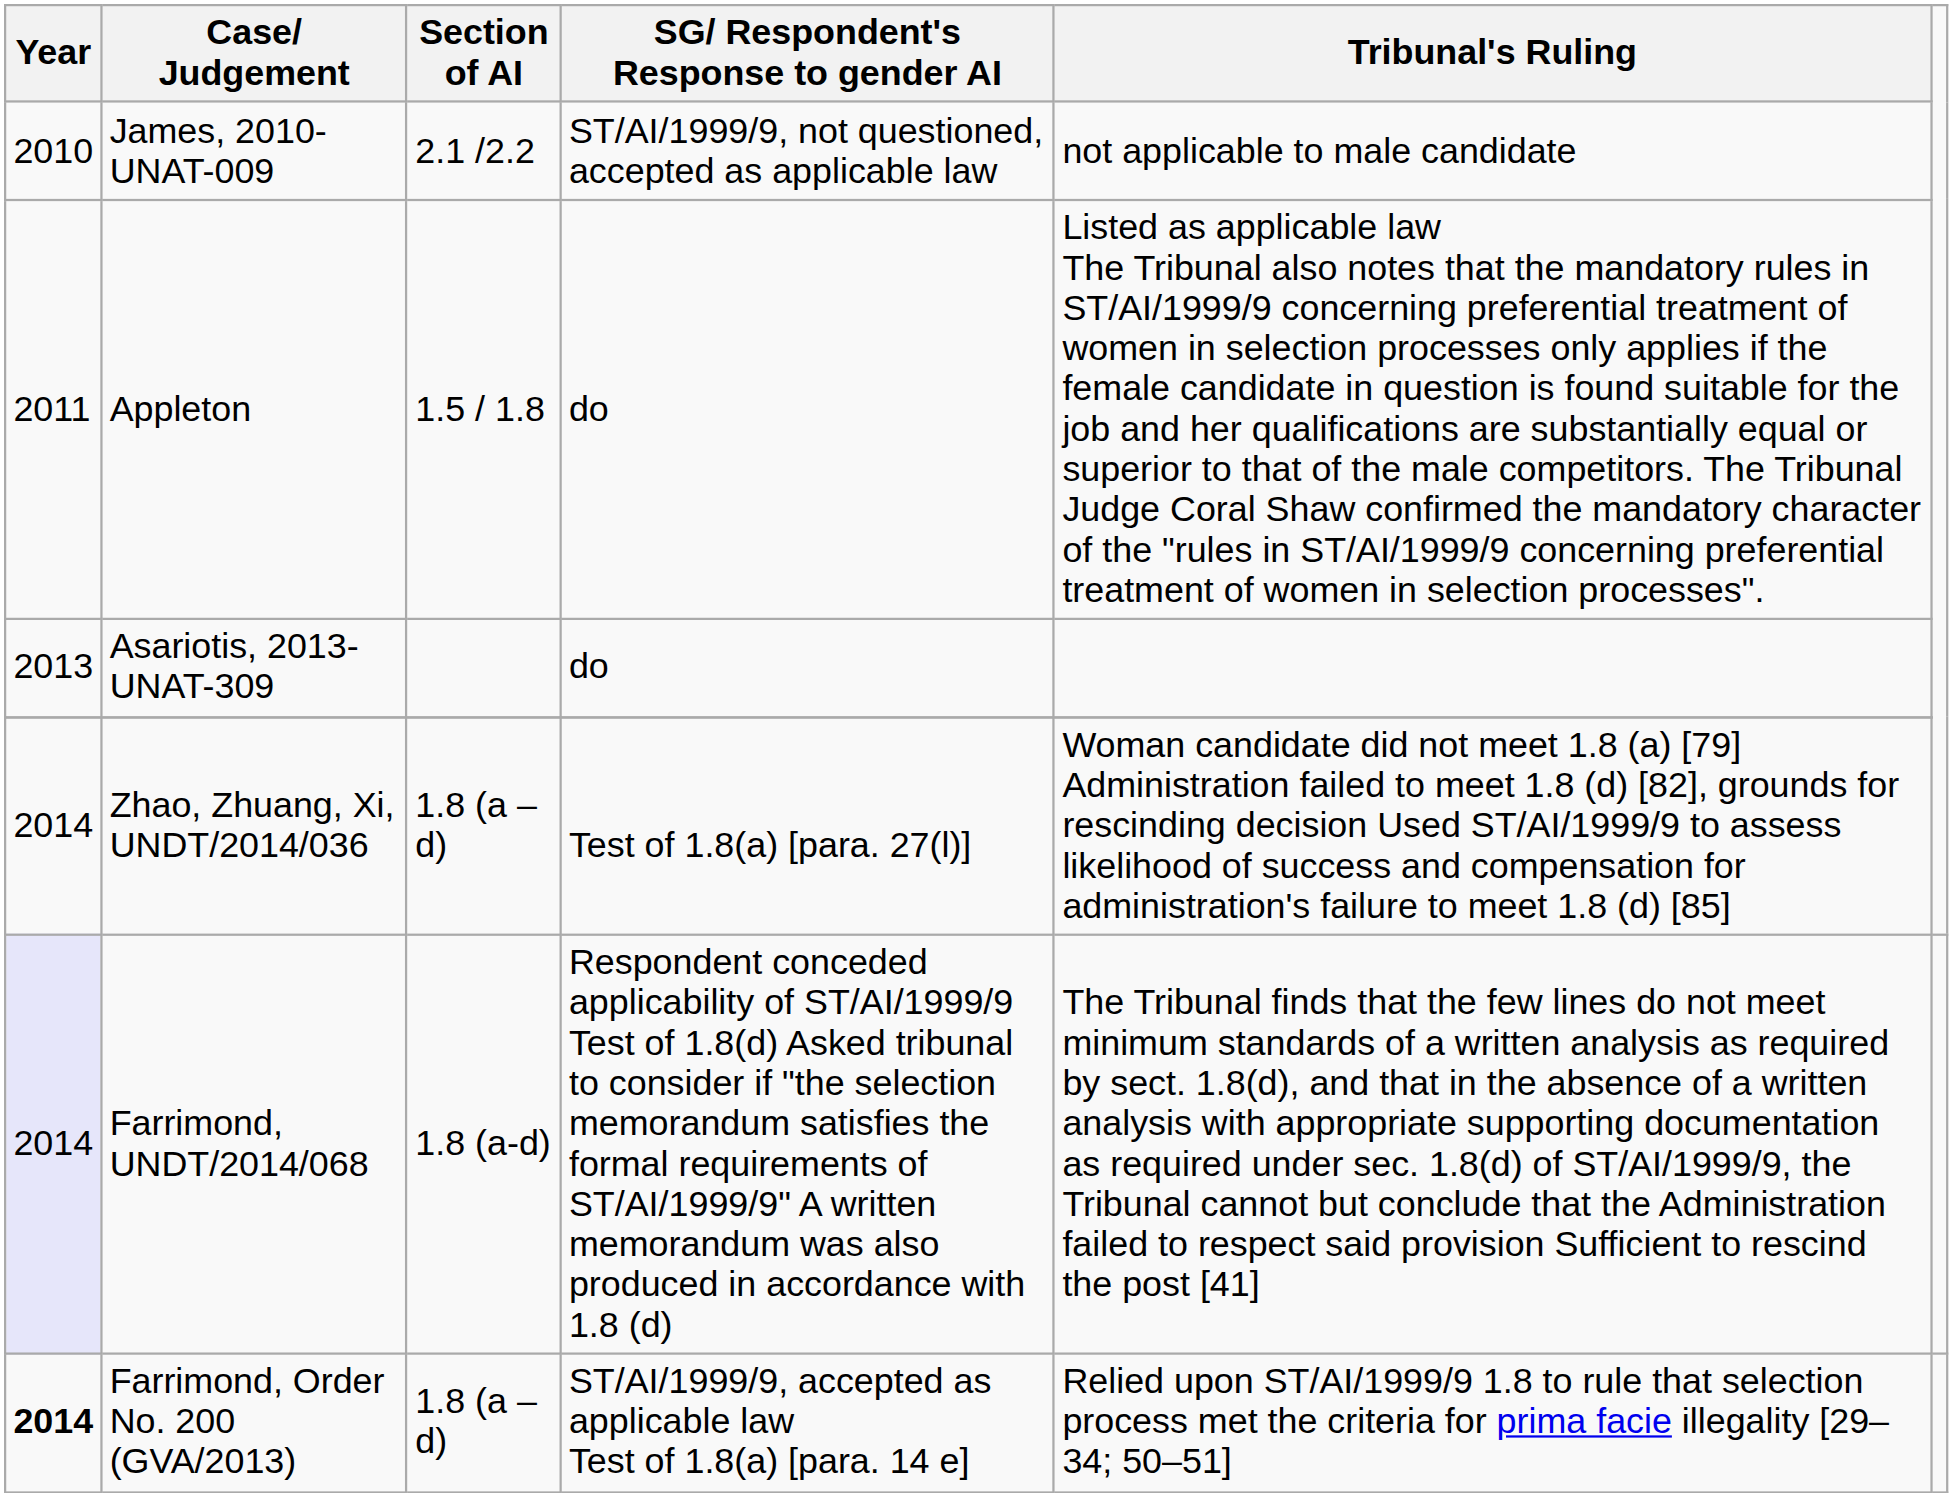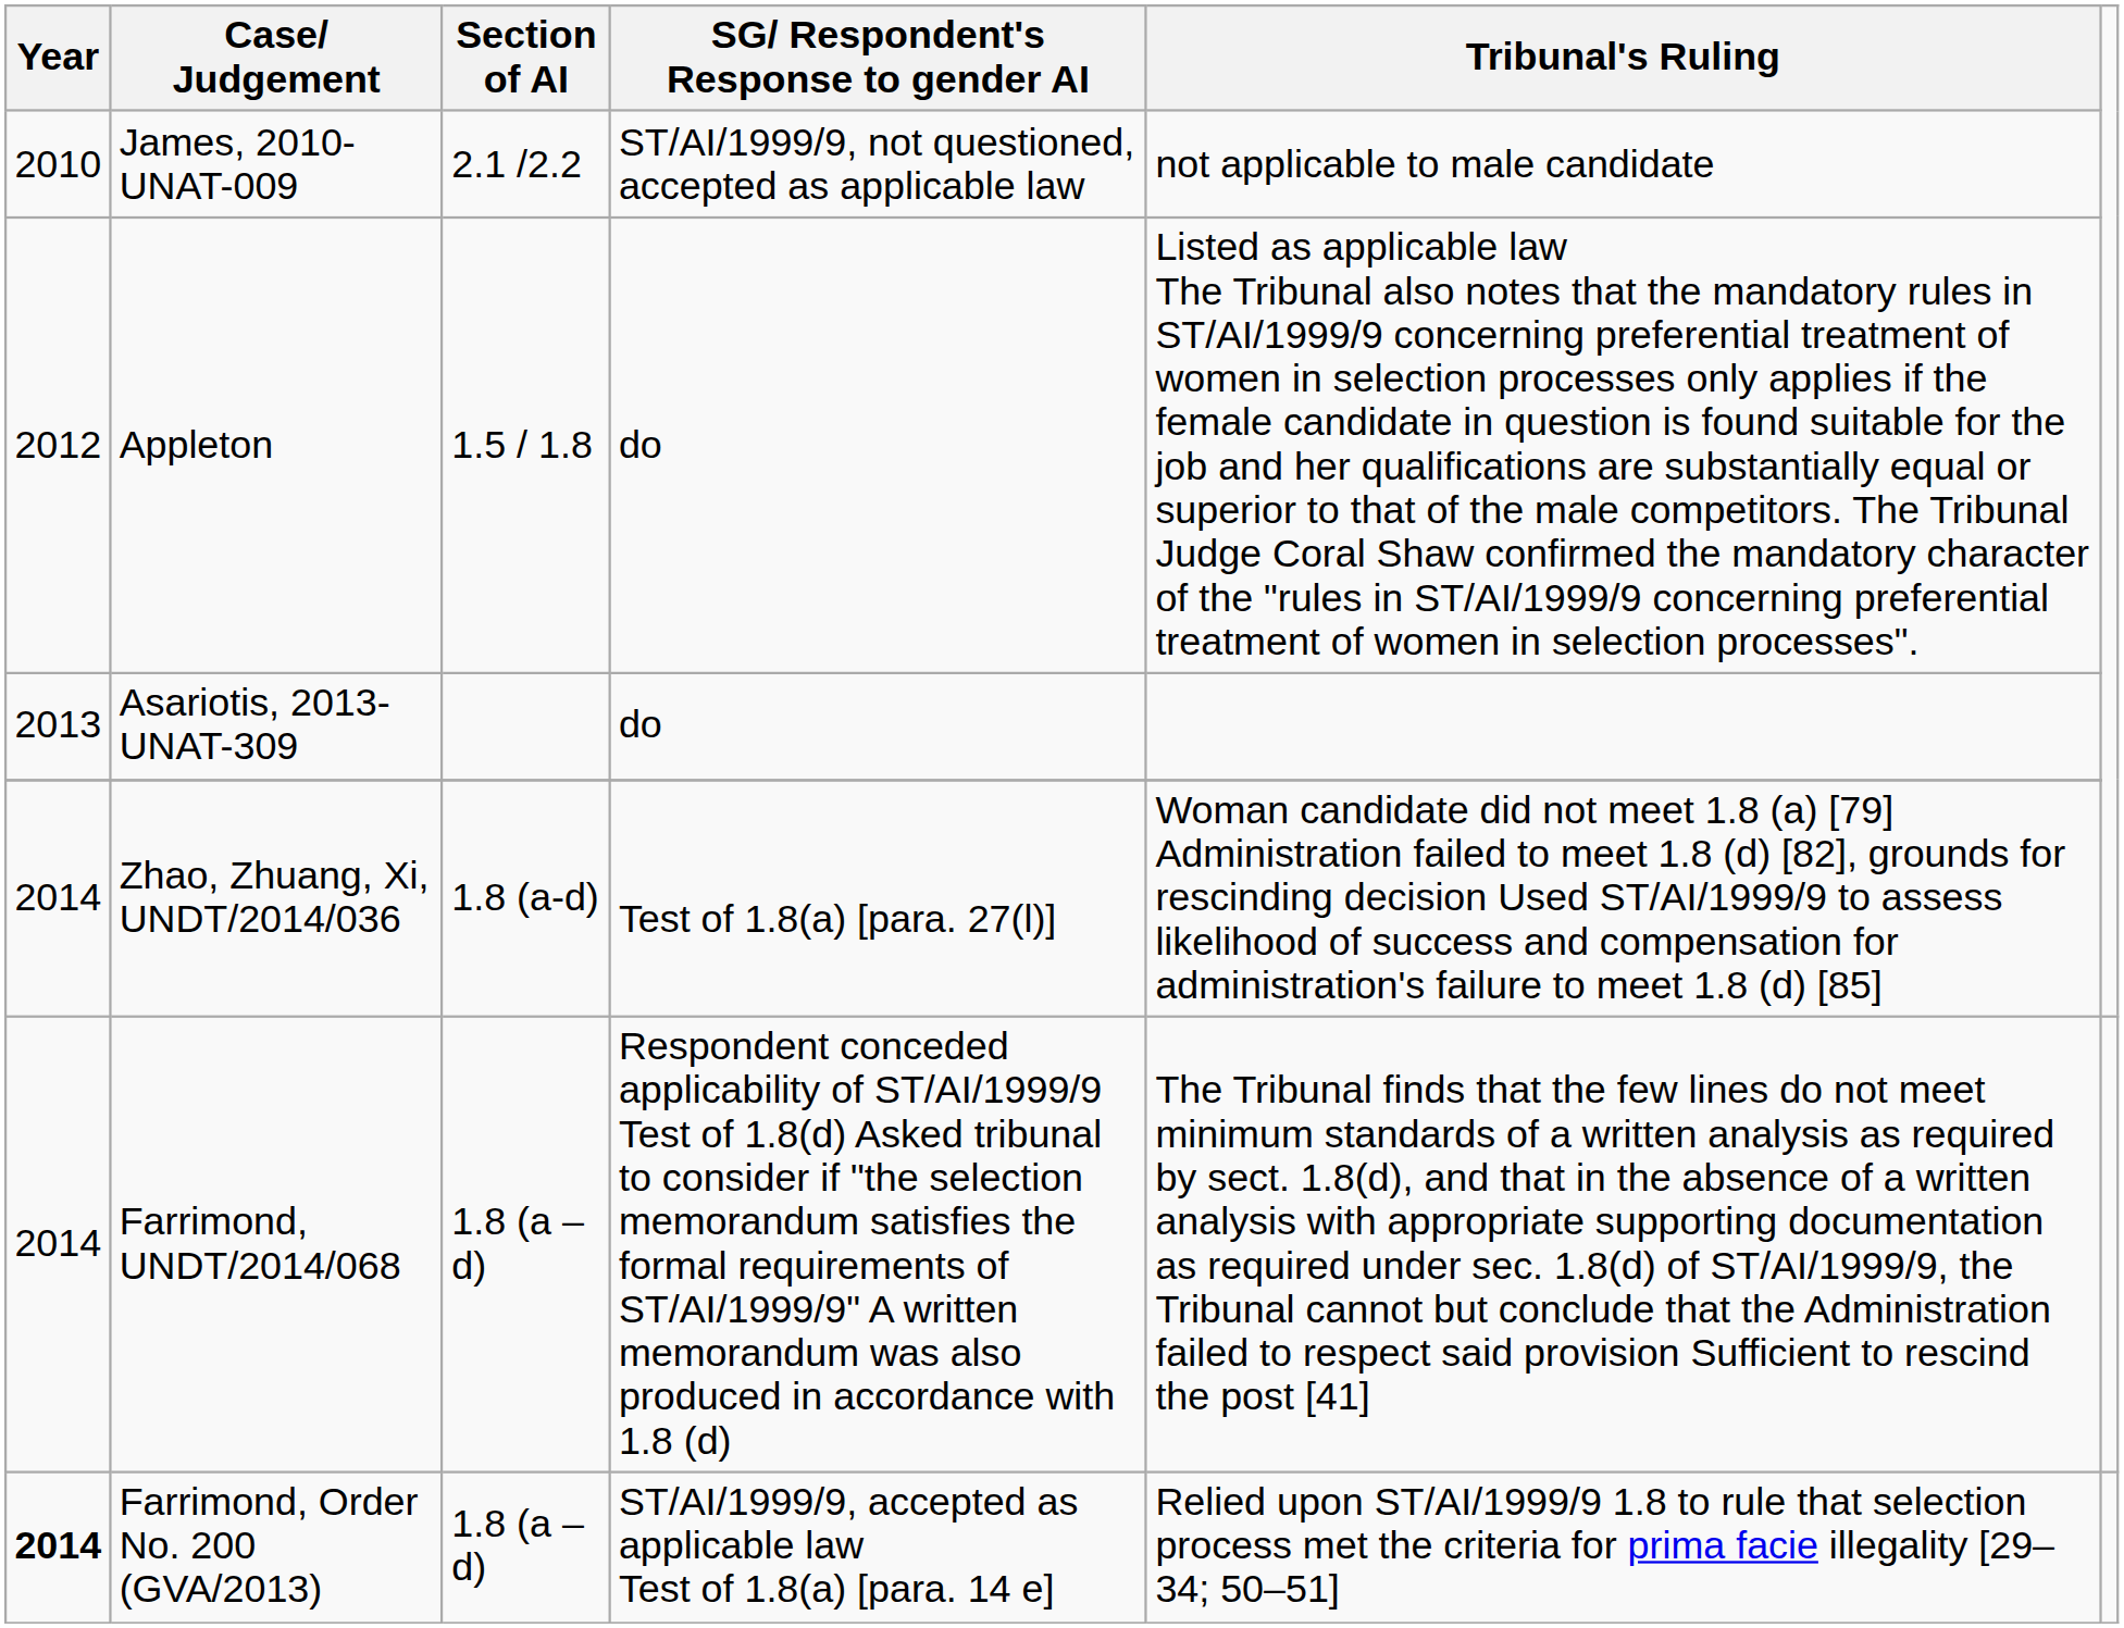Appleton | Year: 2011 -> 2012
Zhao, Zhuang, Xi, UNDT/2014/036 | Section of AI: 1.8 (a – d) -> 1.8 (a-d)
Farrimond, UNDT/2014/068 | Year: lavender background -> no background
Farrimond, UNDT/2014/068 | Section of AI: 1.8 (a-d) -> 1.8 (a – d)
